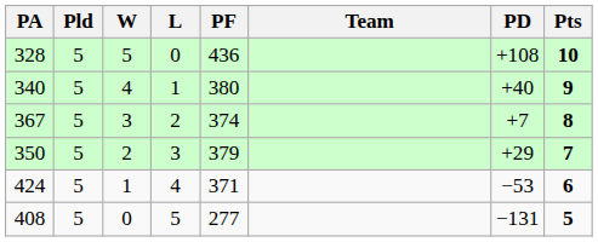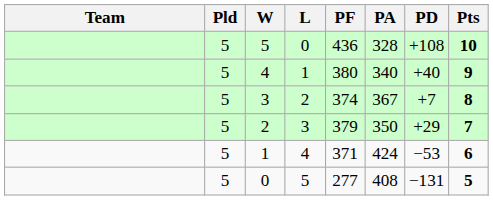columns swapped: Team <-> PA
